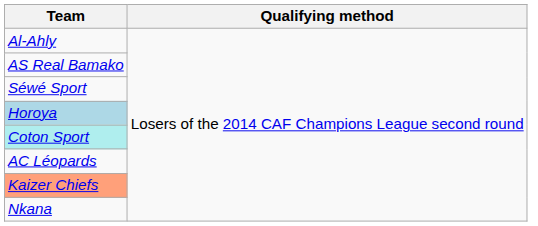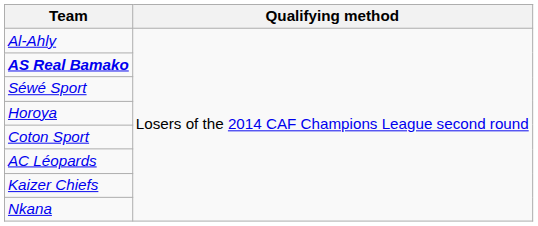AS Real Bamako | Team: normal -> bold
Horoya | Team: lightblue background -> no background
Coton Sport | Team: paleturquoise background -> no background
Kaizer Chiefs | Team: lightsalmon background -> no background
